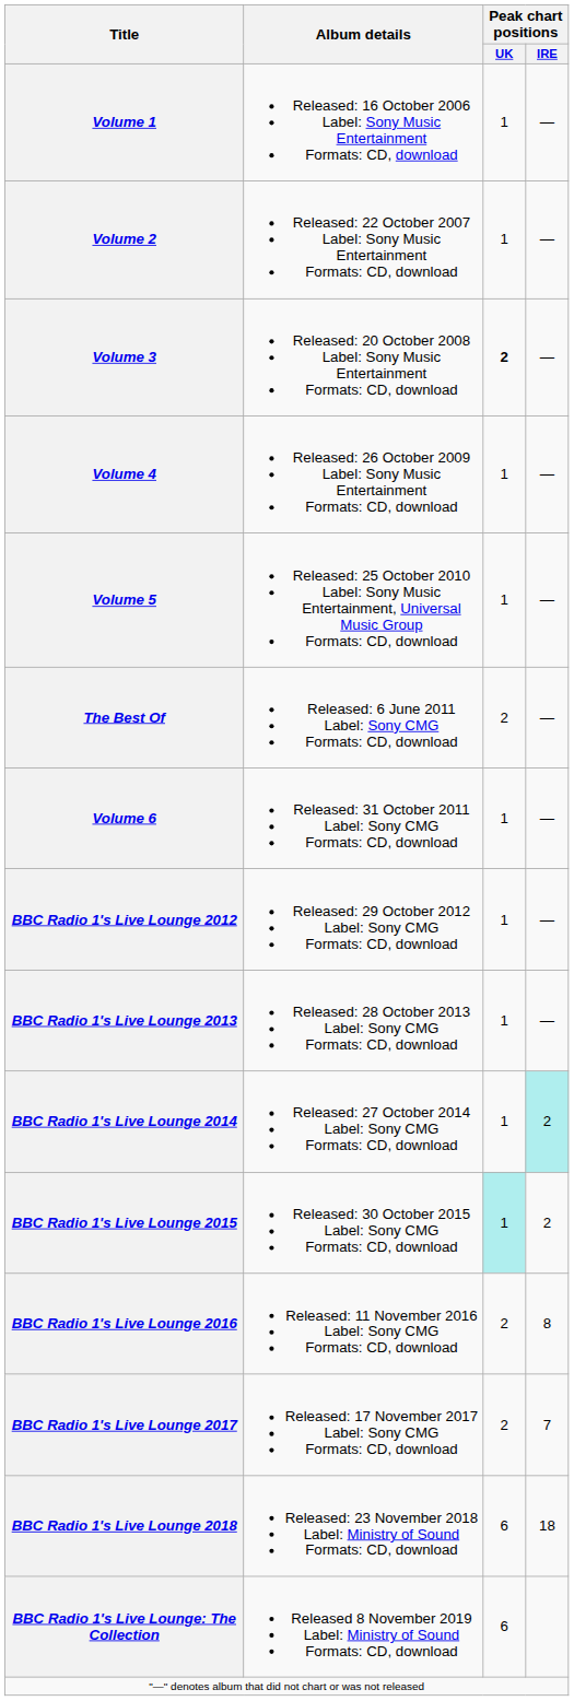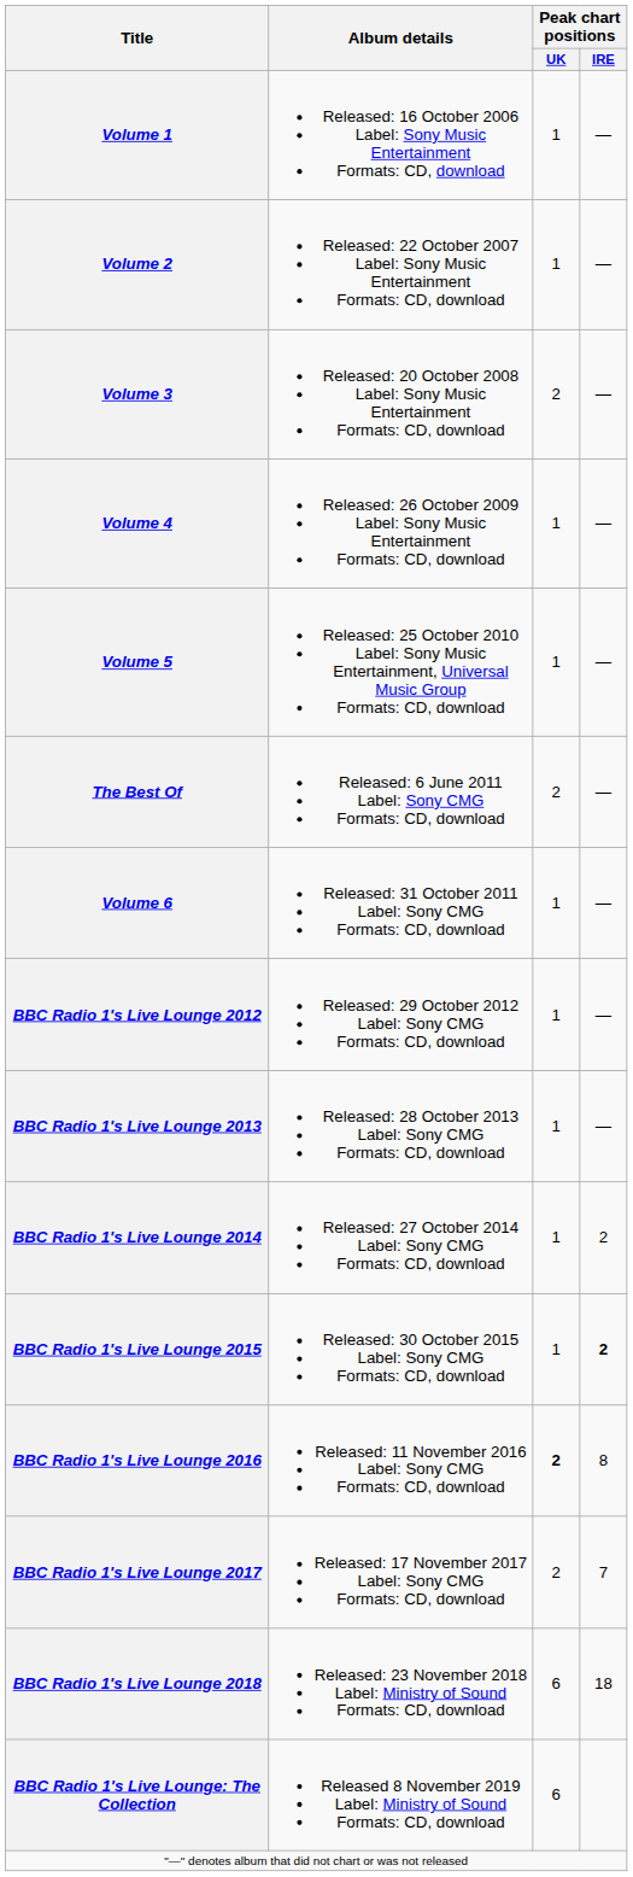Volume 3 | Peak chart positions / UK: bold -> normal
BBC Radio 1's Live Lounge 2014 | Peak chart positions / IRE: paleturquoise background -> no background
BBC Radio 1's Live Lounge 2015 | Peak chart positions / UK: paleturquoise background -> no background
BBC Radio 1's Live Lounge 2015 | Peak chart positions / IRE: normal -> bold
BBC Radio 1's Live Lounge 2016 | Peak chart positions / UK: normal -> bold
